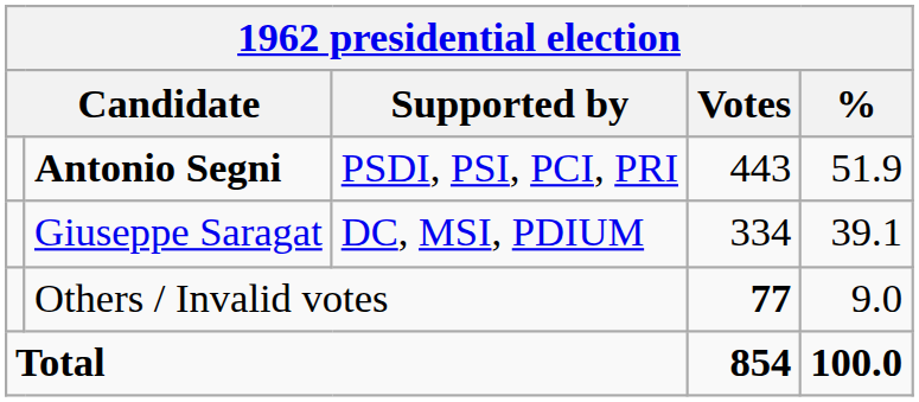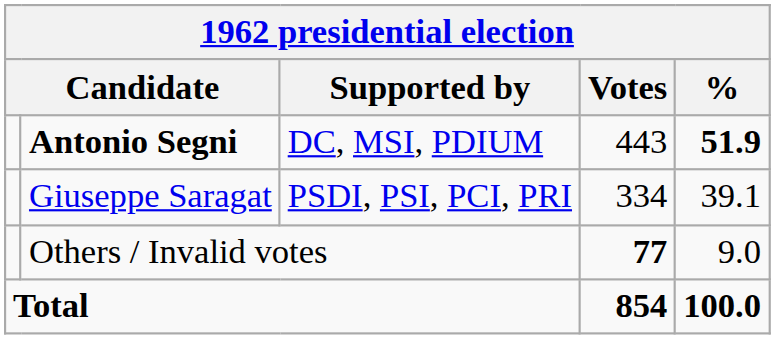Antonio Segni | Supported by: PSDI, PSI, PCI, PRI -> DC, MSI, PDIUM
Antonio Segni | %: normal -> bold
Giuseppe Saragat | Supported by: DC, MSI, PDIUM -> PSDI, PSI, PCI, PRI
